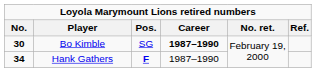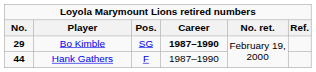Bo Kimble | No.: 30 -> 29
Hank Gathers | No.: 34 -> 44
Hank Gathers | Pos.: bold -> normal
